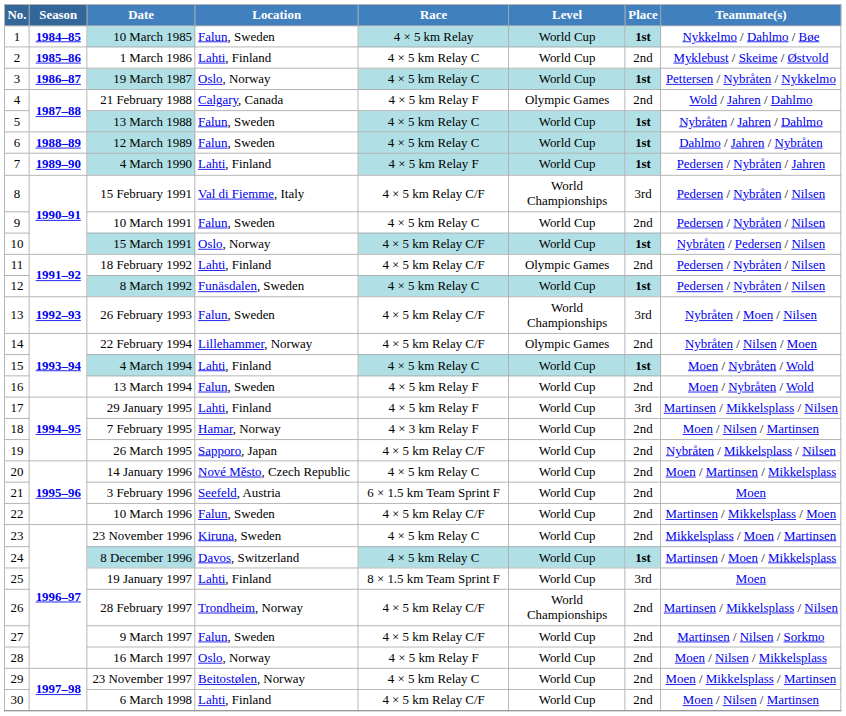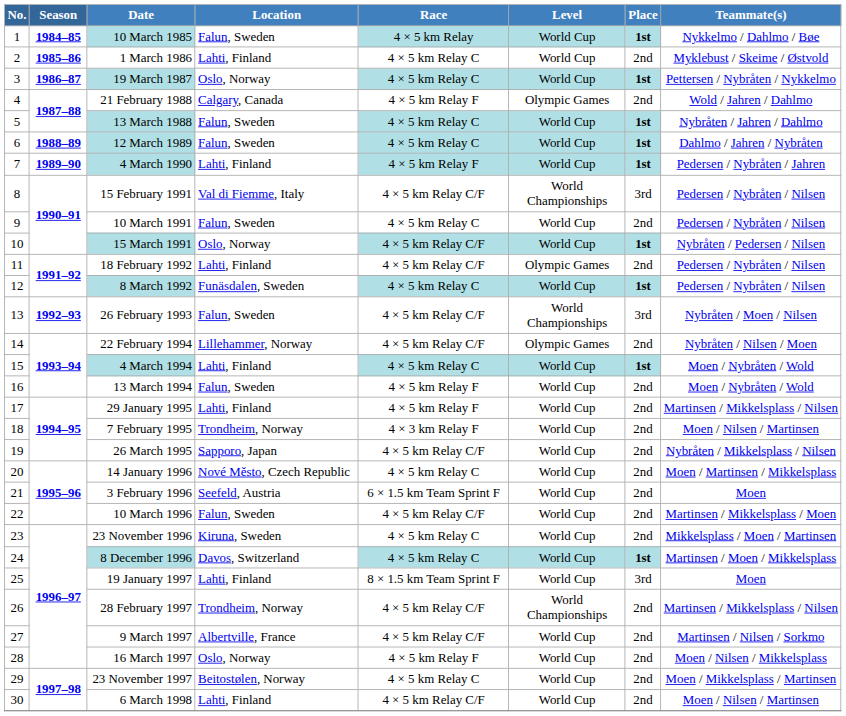29 January 1995 | Place: 3rd -> 2nd
7 February 1995 | Location: Hamar, Norway -> Trondheim, Norway
9 March 1997 | Location: Falun, Sweden -> Albertville, France
